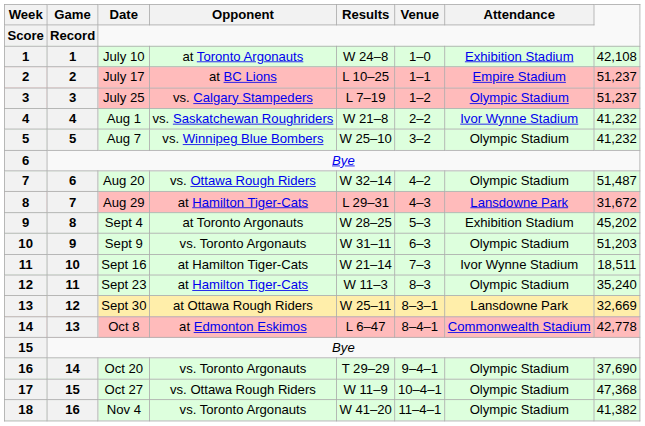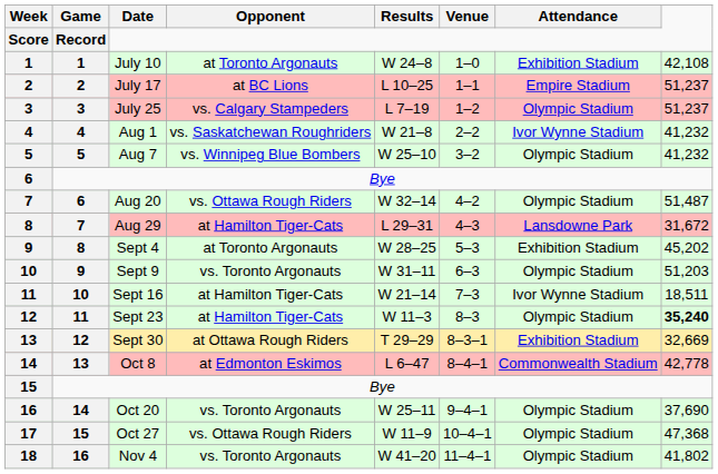Sept 23 | column 8: normal -> bold
Sept 30 | Results: W 25–11 -> T 29–29
Sept 30 | Attendance: Lansdowne Park -> Exhibition Stadium
Oct 20 | Results: T 29–29 -> W 25–11
Nov 4 | column 8: 41,382 -> 41,802
